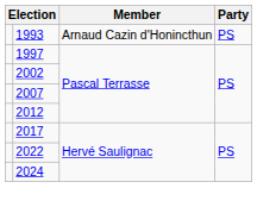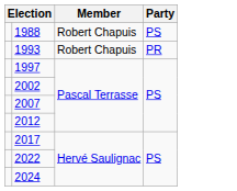+ row: 1988 | Robert Chapuis | PS
1993 | Member: Arnaud Cazin d'Honincthun -> Robert Chapuis
1993 | Party: PS -> PR
